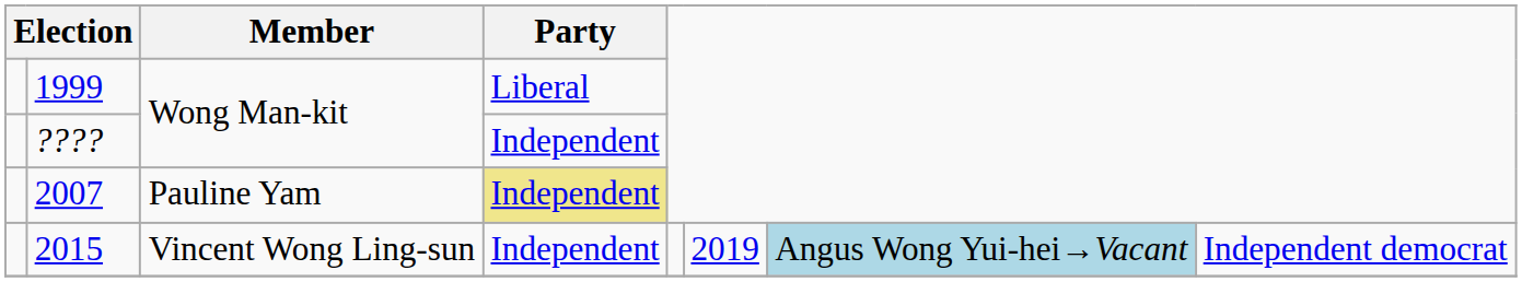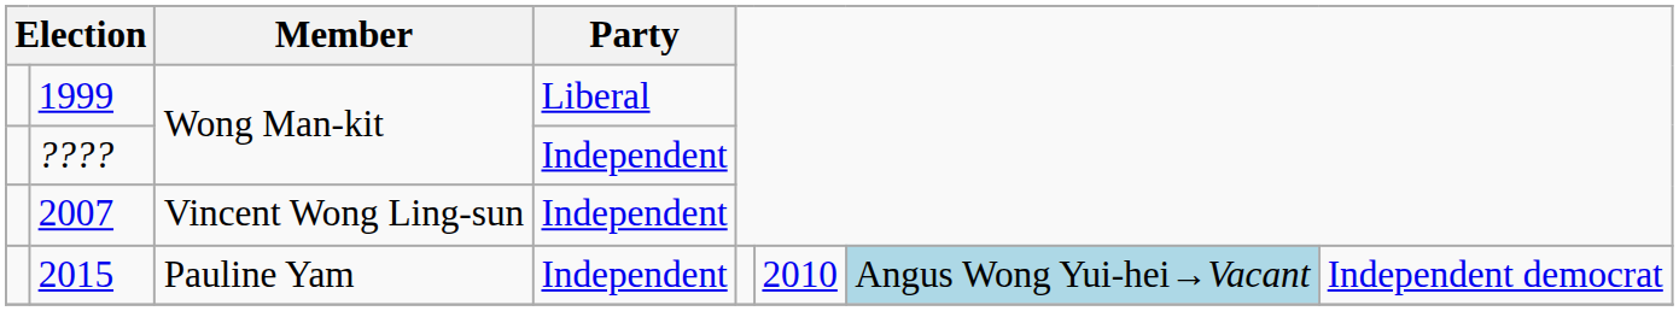2007 | Member: Pauline Yam -> Vincent Wong Ling-sun
2007 | Party: khaki background -> no background
2015 | Member: Vincent Wong Ling-sun -> Pauline Yam
2015 | column 6: 2019 -> 2010
